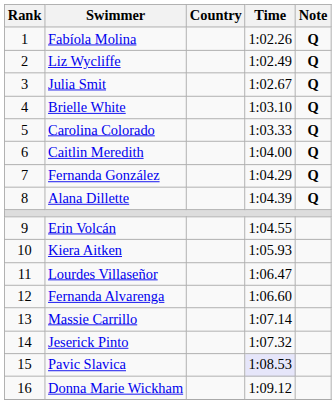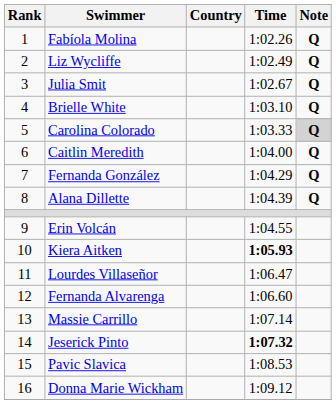Carolina Colorado | Note: no background -> lightgrey background
Kiera Aitken | Time: normal -> bold
Jeserick Pinto | Time: normal -> bold
Pavic Slavica | Time: lavender background -> no background
